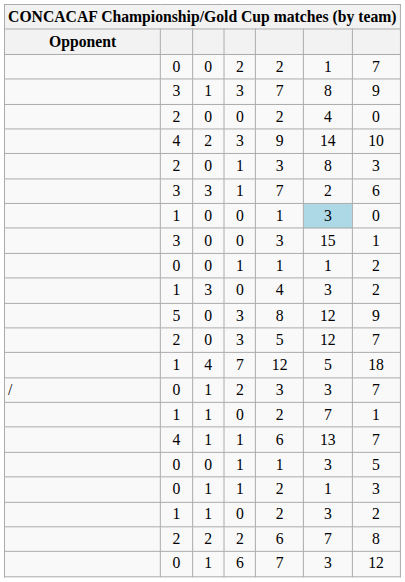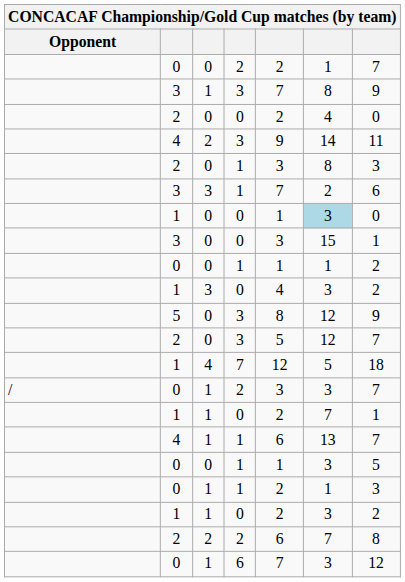row 6 | column 7: 10 -> 11
